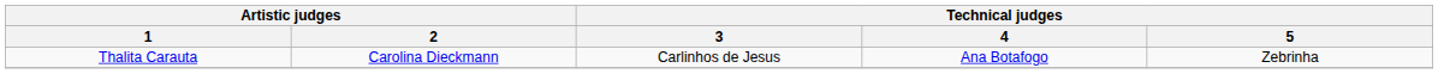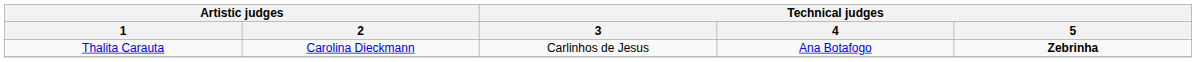Thalita Carauta | Technical judges / 5: normal -> bold
